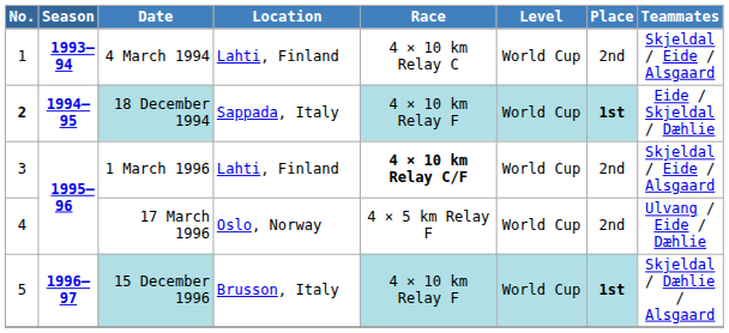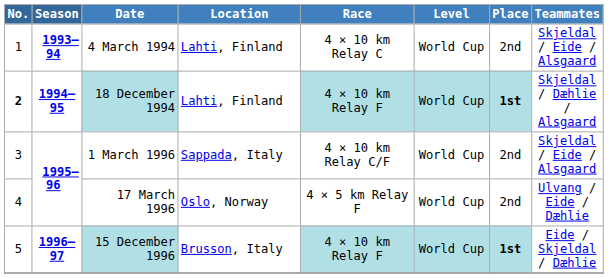18 December 1994 | Location: Sappada, Italy -> Lahti, Finland
18 December 1994 | Teammates: Eide / Skjeldal / Dæhlie -> Skjeldal / Dæhlie / Alsgaard
1 March 1996 | Location: Lahti, Finland -> Sappada, Italy
1 March 1996 | Race: bold -> normal
15 December 1996 | Teammates: Skjeldal / Dæhlie / Alsgaard -> Eide / Skjeldal / Dæhlie
